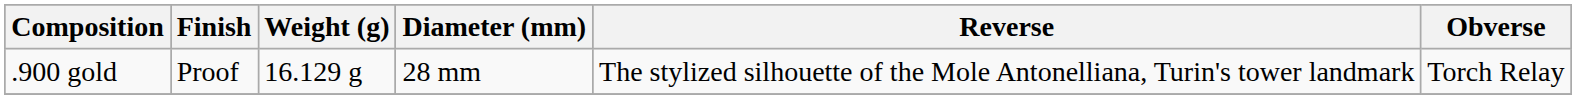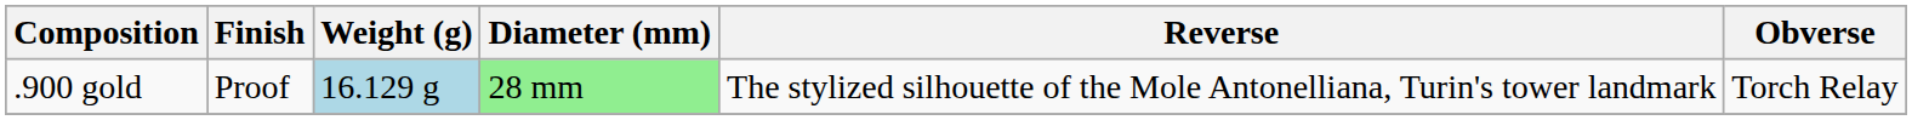.900 gold | Weight (g): no background -> lightblue background
.900 gold | Diameter (mm): no background -> lightgreen background
